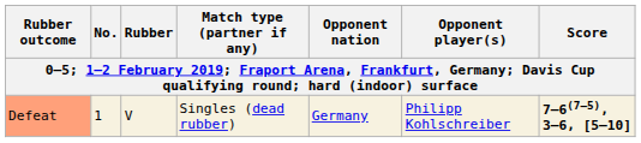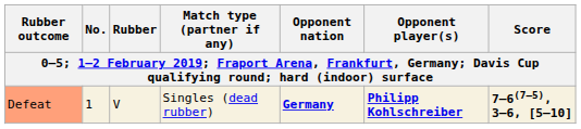Defeat | Opponent nation: normal -> bold
Defeat | Opponent player(s): normal -> bold
